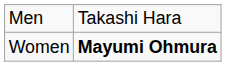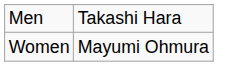Women | column 2: bold -> normal
